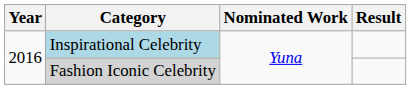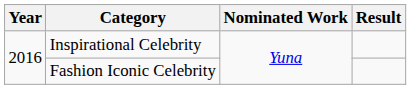Inspirational Celebrity | Category: lightblue background -> no background
Fashion Iconic Celebrity | Category: lightgrey background -> no background
